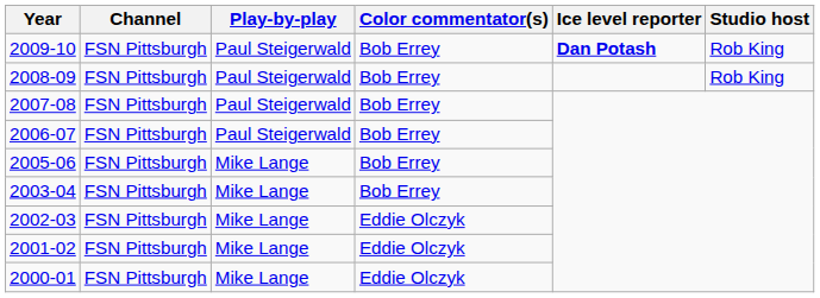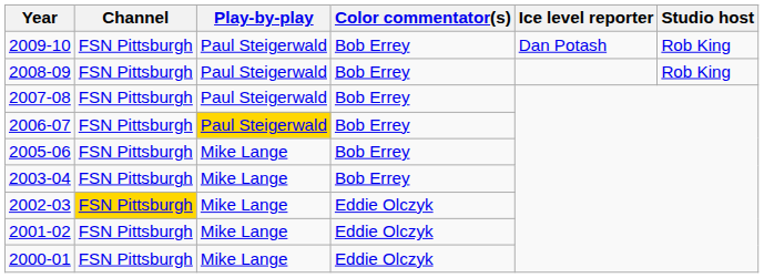2009-10 | Ice level reporter: bold -> normal
2006-07 | Play-by-play: no background -> gold background
2002-03 | Channel: no background -> gold background
